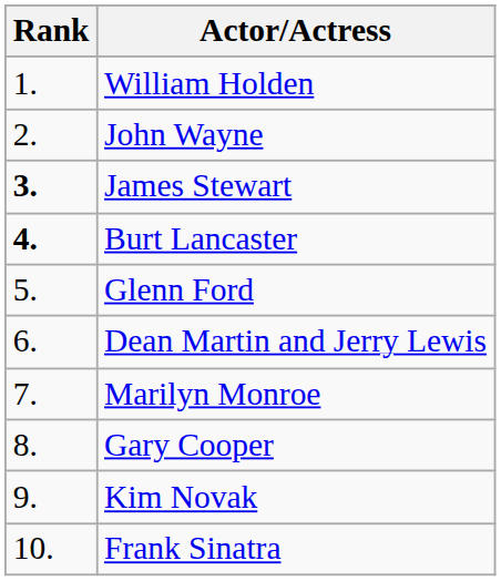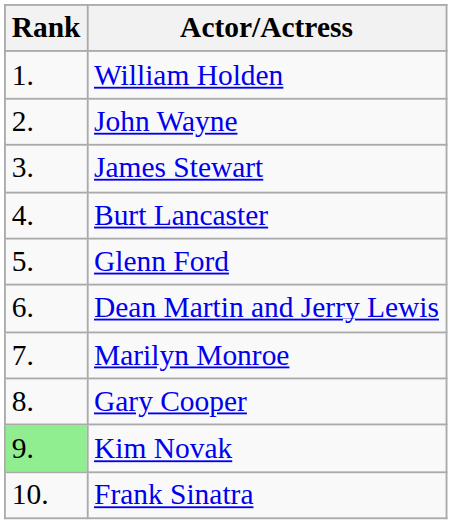James Stewart | Rank: bold -> normal
Burt Lancaster | Rank: bold -> normal
Kim Novak | Rank: no background -> lightgreen background
